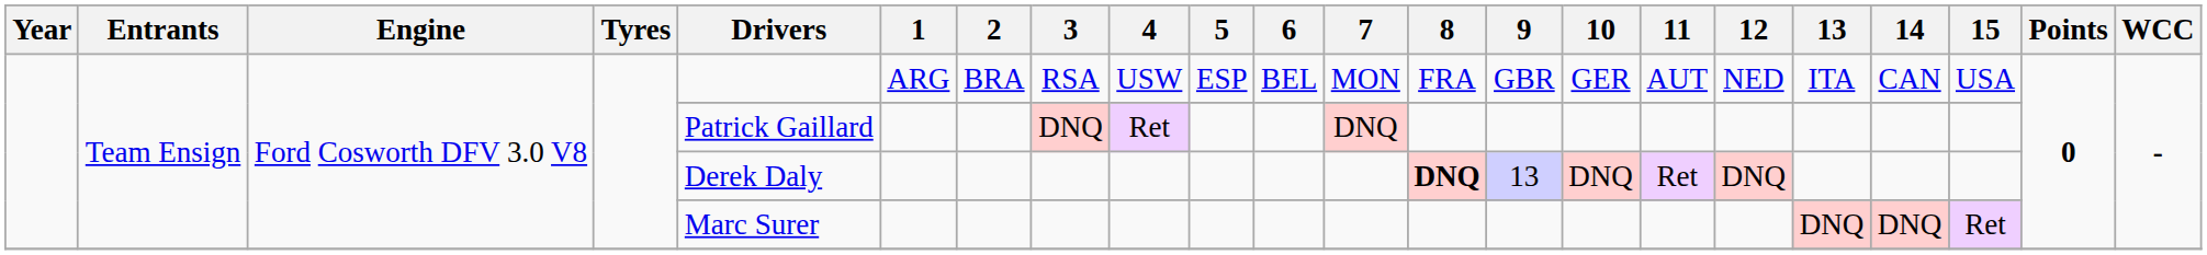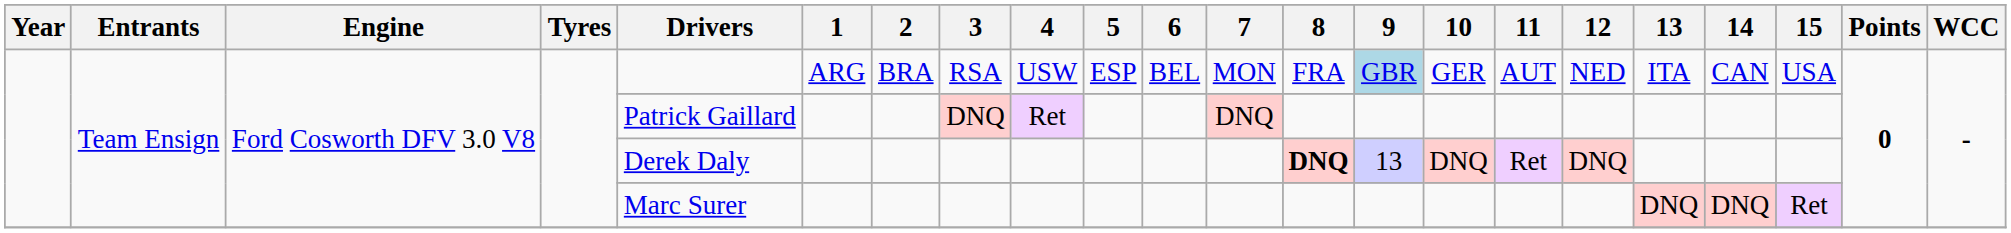row 2 | 9: no background -> lightblue background
